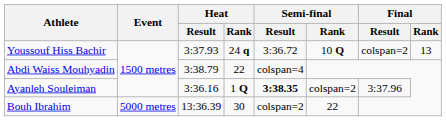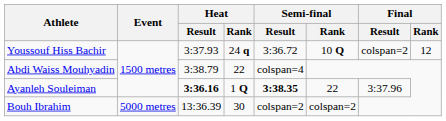Youssouf Hiss Bachir | Final / Rank: 13 -> 12
Ayanleh Souleiman | Heat / Result: normal -> bold
Ayanleh Souleiman | Semi-final / Rank: colspan=2 -> 22
Bouh Ibrahim | Semi-final / Rank: 22 -> colspan=2
